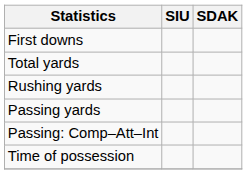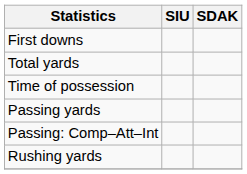rows swapped: Rushing yards <-> Time of possession
